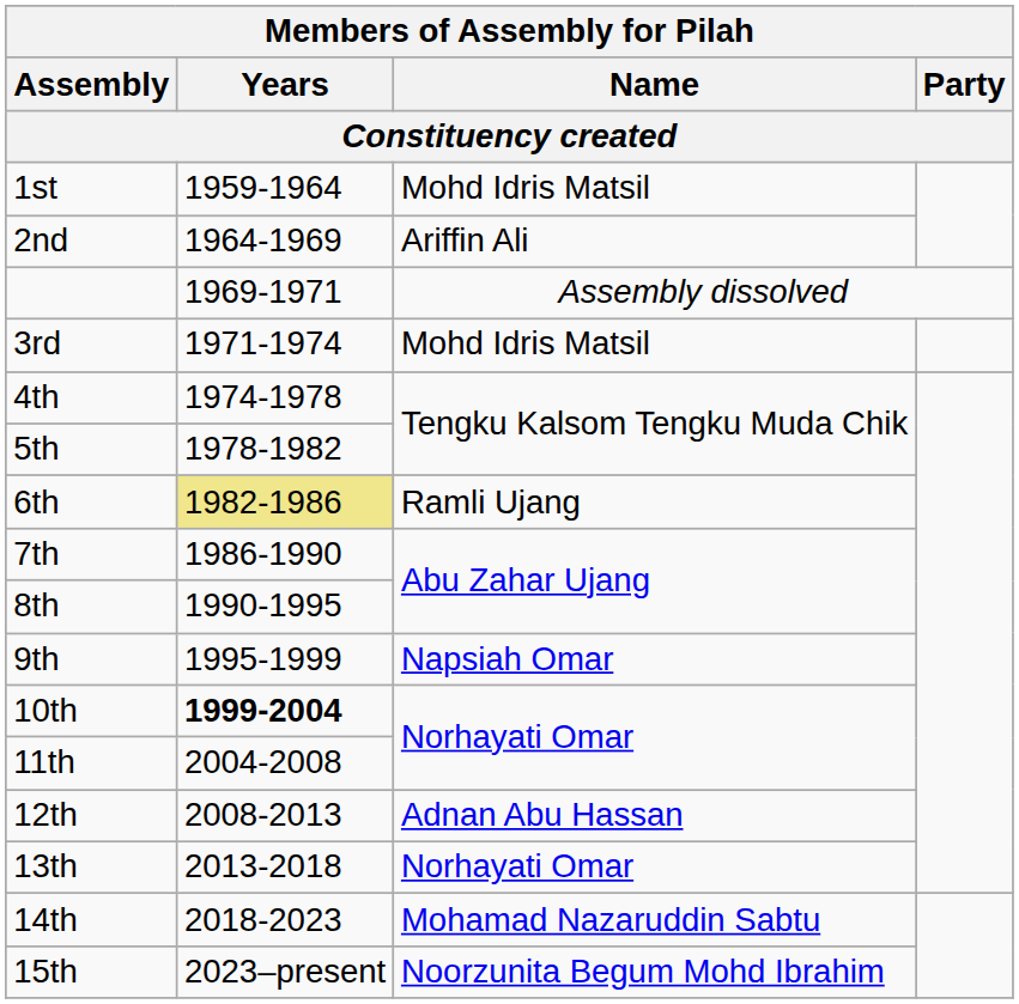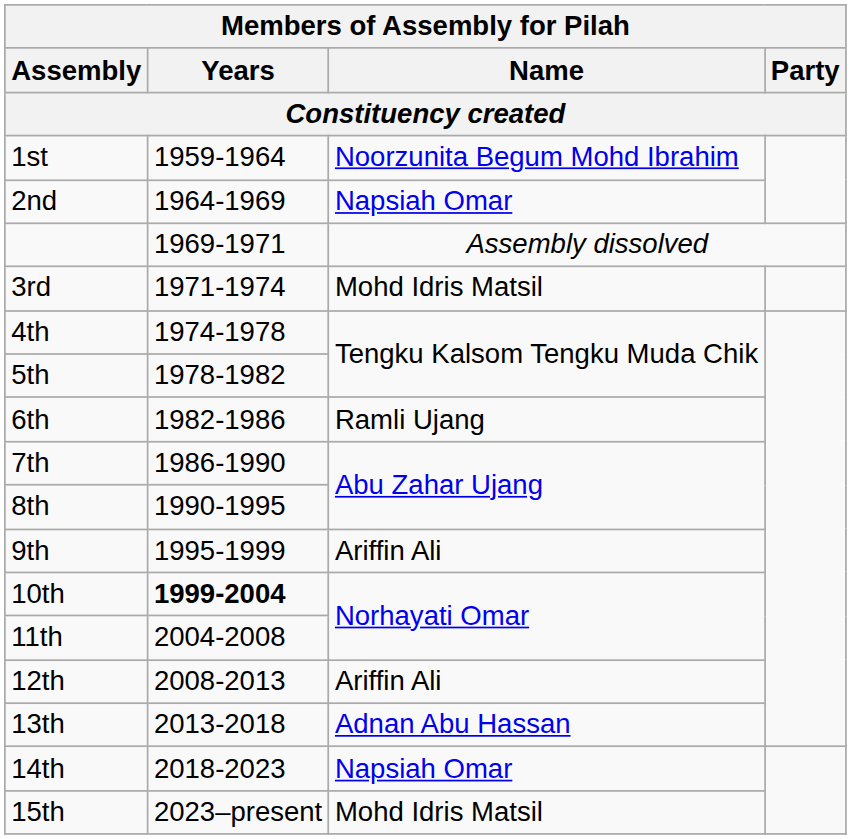1st | Name: Mohd Idris Matsil -> Noorzunita Begum Mohd Ibrahim
2nd | Name: Ariffin Ali -> Napsiah Omar
6th | Years: khaki background -> no background
9th | Name: Napsiah Omar -> Ariffin Ali
12th | Name: Adnan Abu Hassan -> Ariffin Ali
13th | Name: Norhayati Omar -> Adnan Abu Hassan
14th | Name: Mohamad Nazaruddin Sabtu -> Napsiah Omar
15th | Name: Noorzunita Begum Mohd Ibrahim -> Mohd Idris Matsil
